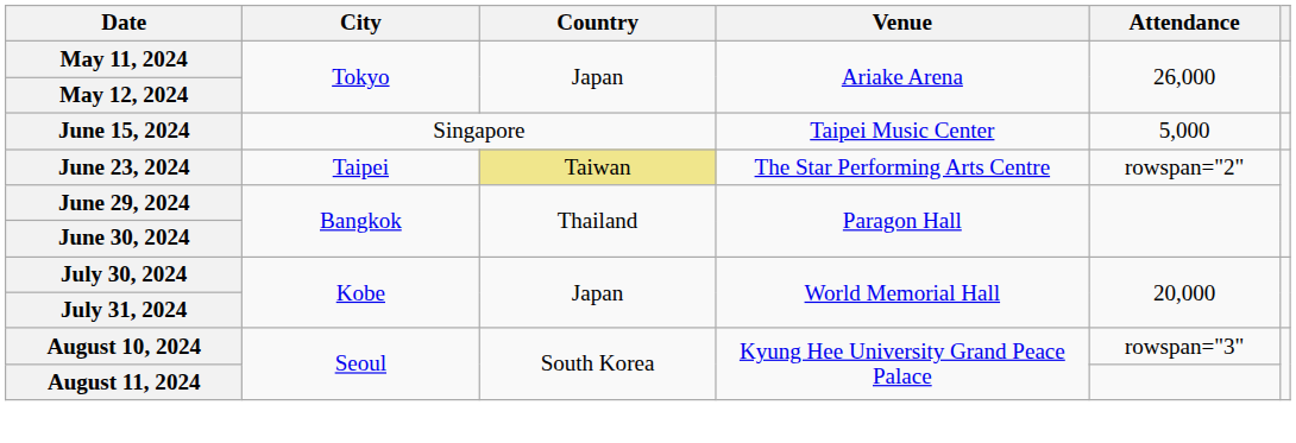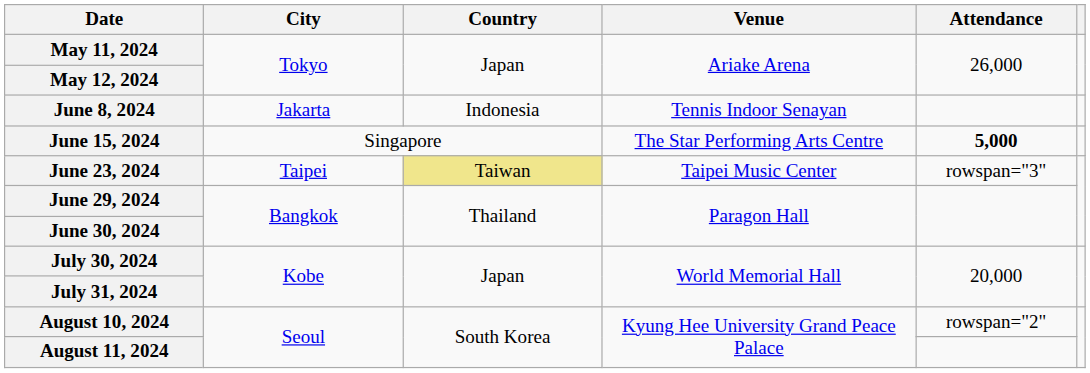+ row: June 8, 2024 | Jakarta | Indonesia | Tennis Indoor Senayan
June 15, 2024 | Venue: Taipei Music Center -> The Star Performing Arts Centre
June 15, 2024 | Attendance: normal -> bold
June 23, 2024 | Venue: The Star Performing Arts Centre -> Taipei Music Center
June 23, 2024 | Attendance: rowspan="2" -> rowspan="3"
August 10, 2024 | Attendance: rowspan="3" -> rowspan="2"
